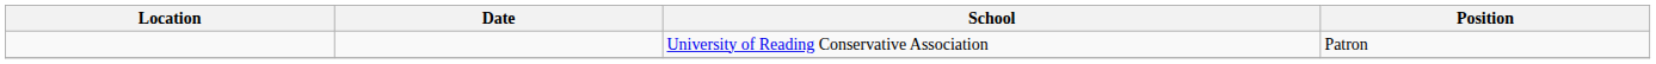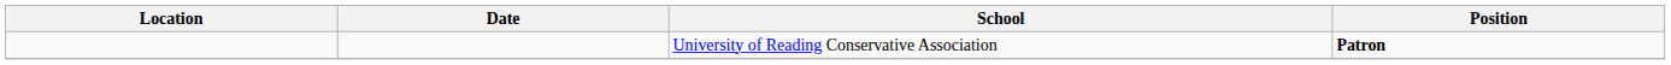University of Reading Conservative Association | Position: normal -> bold
